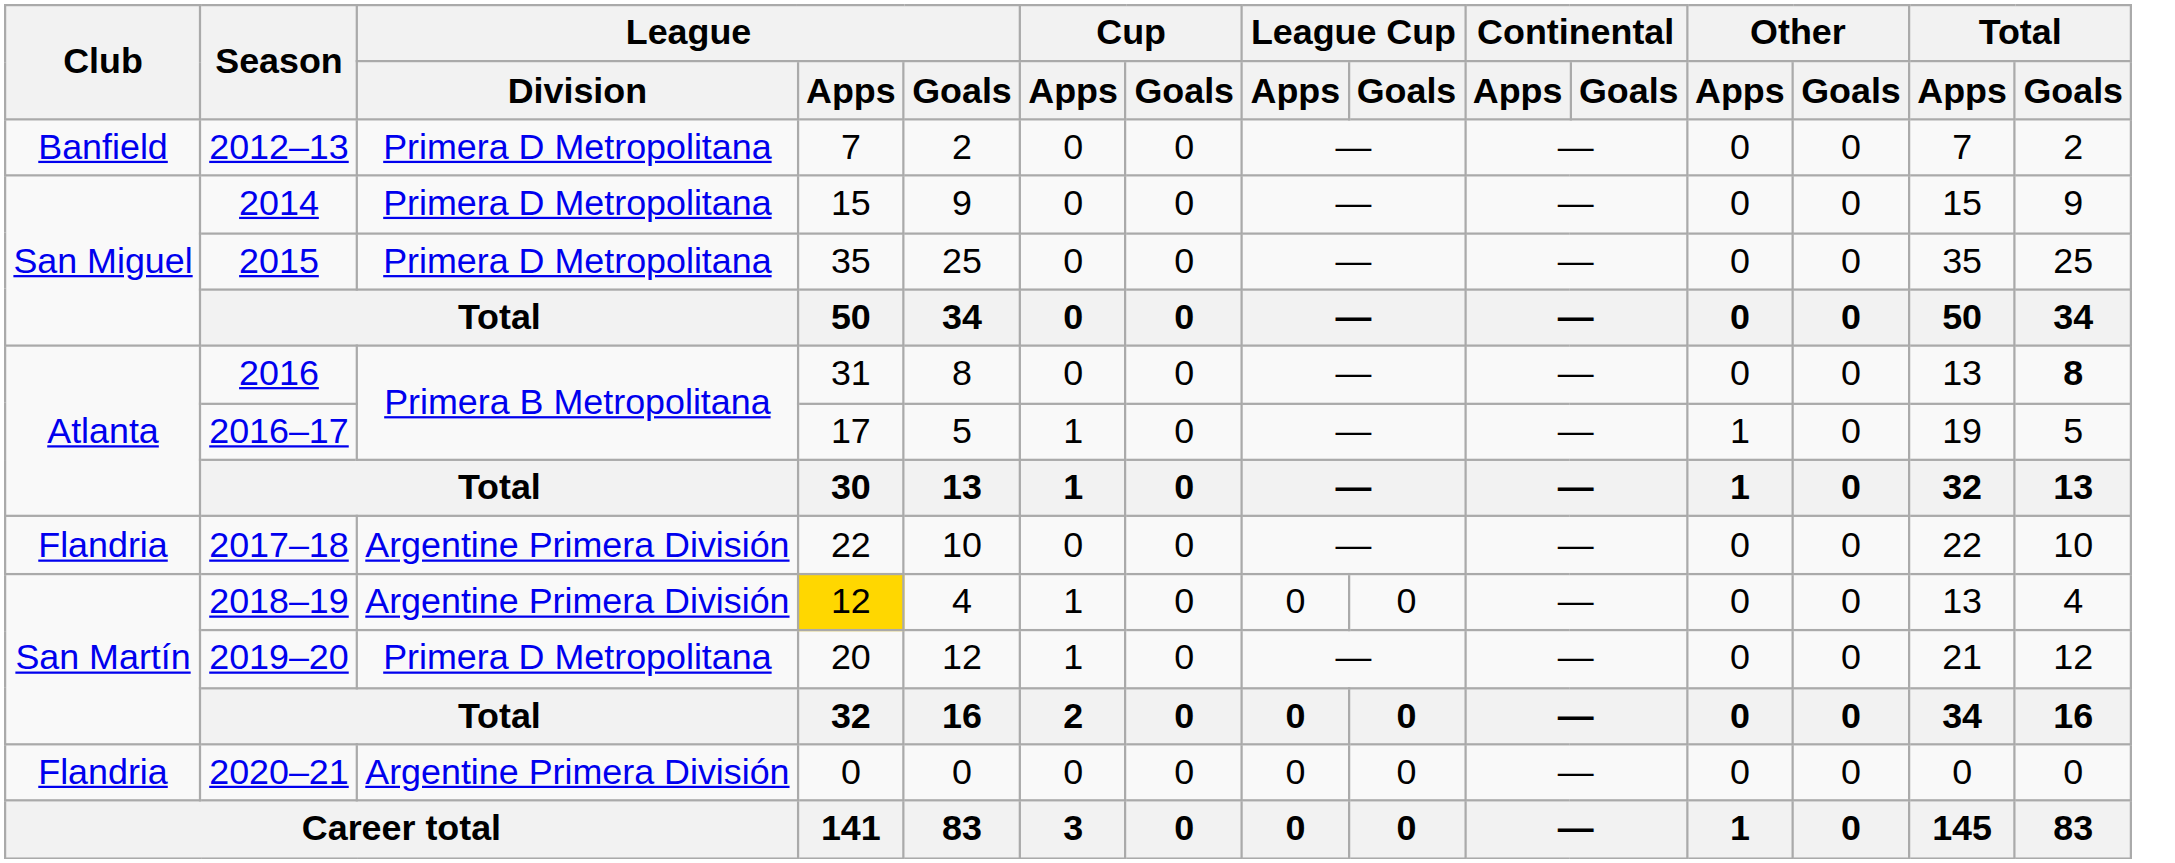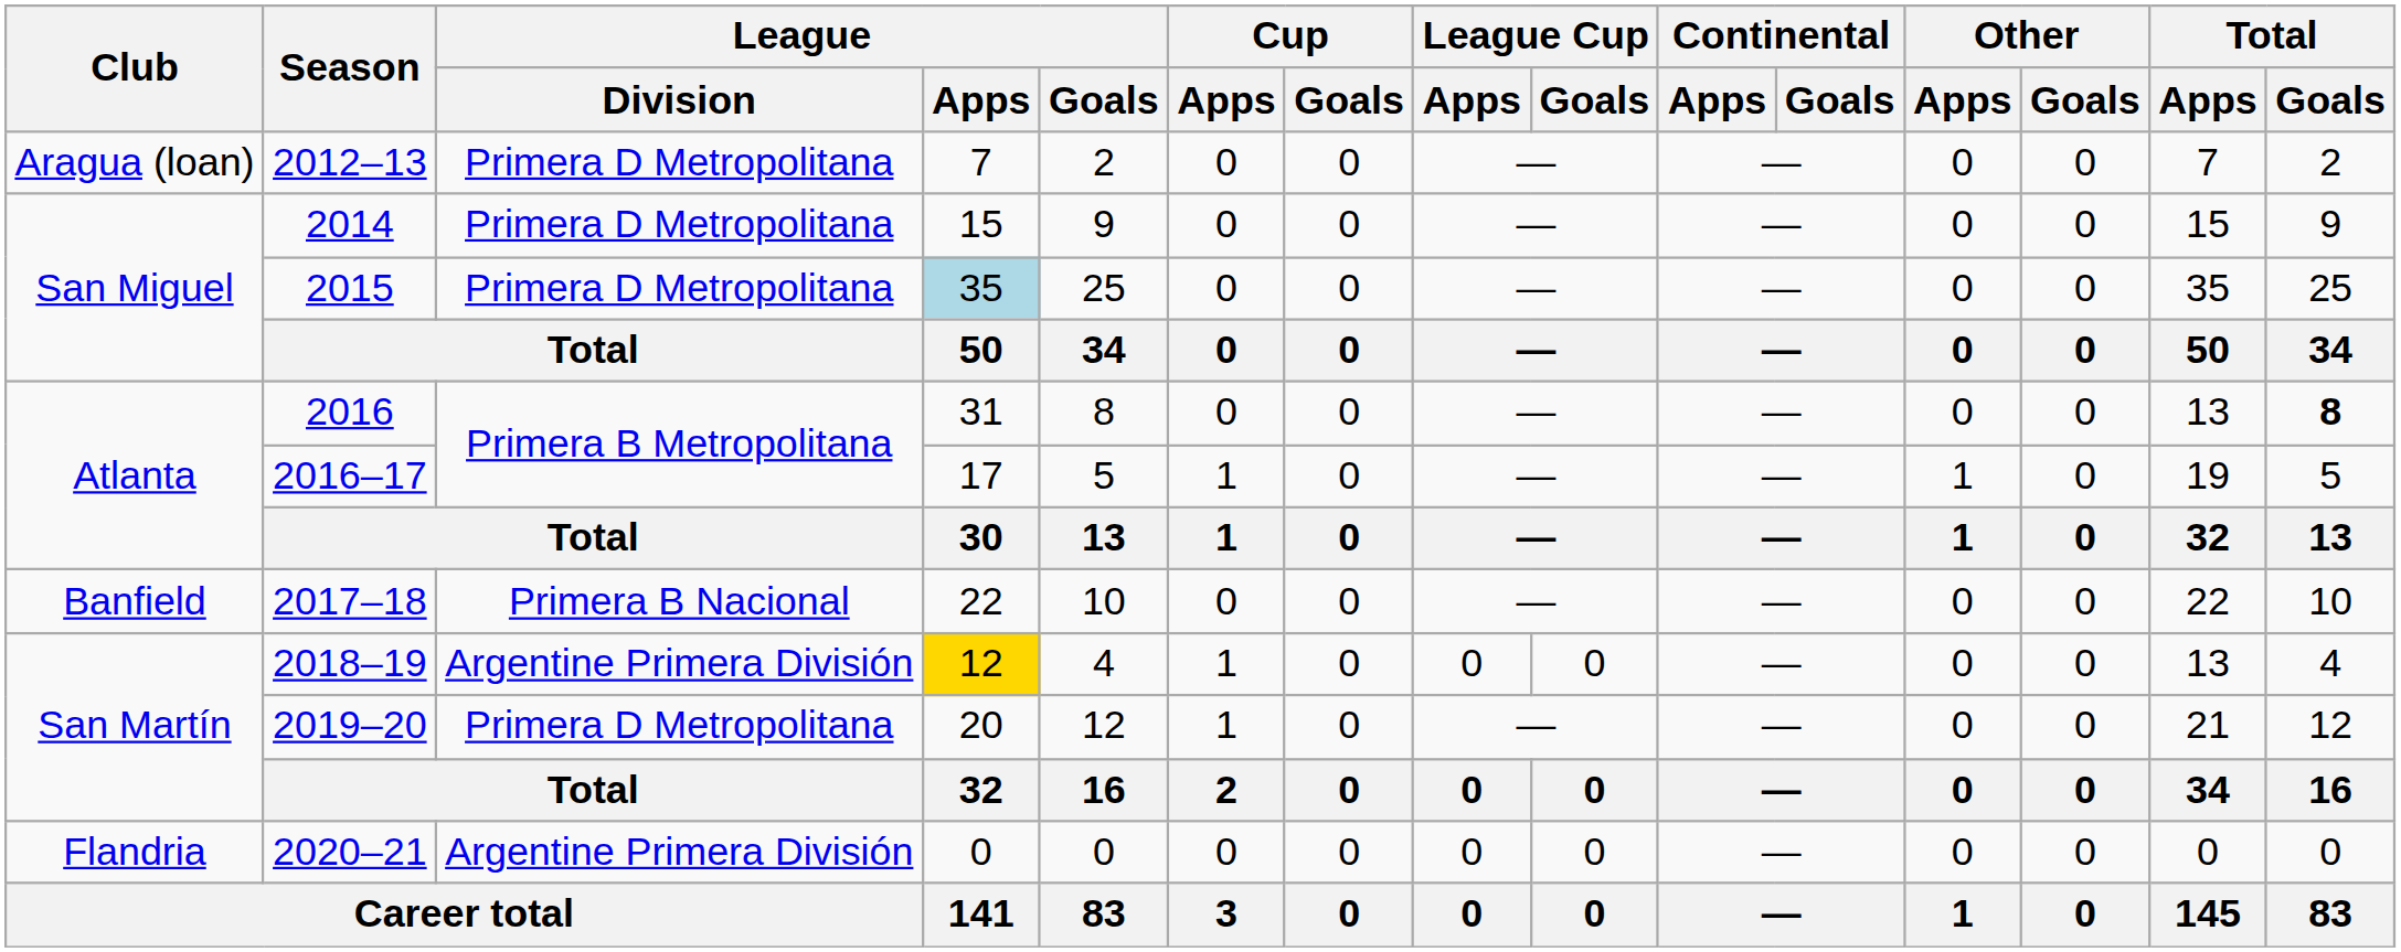2012–13 | Club: Banfield -> Aragua (loan)
2015 | League / Apps: no background -> lightblue background
2017–18 | Club: Flandria -> Banfield
2017–18 | League / Division: Argentine Primera División -> Primera B Nacional
